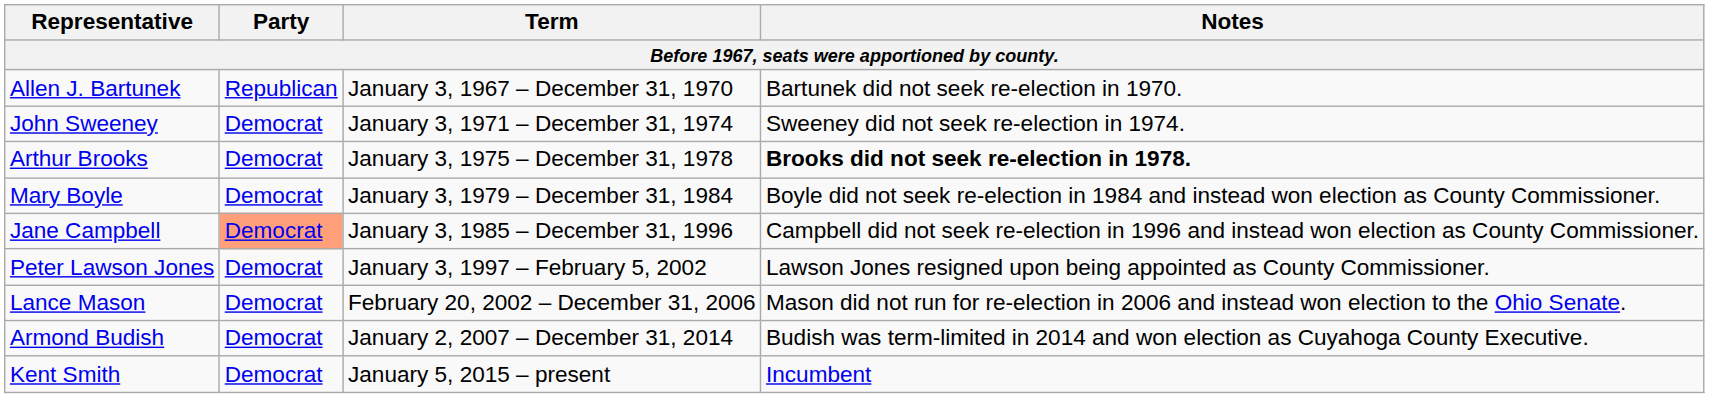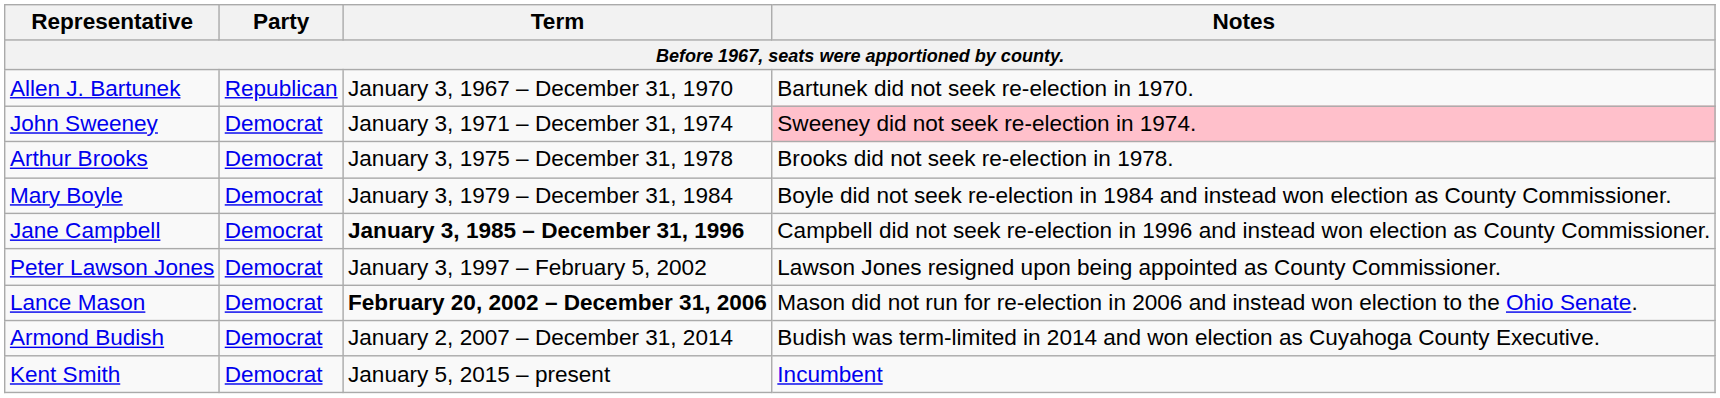John Sweeney | Notes: no background -> pink background
Arthur Brooks | Notes: bold -> normal
Jane Campbell | Party: lightsalmon background -> no background
Jane Campbell | Term: normal -> bold
Lance Mason | Term: normal -> bold
